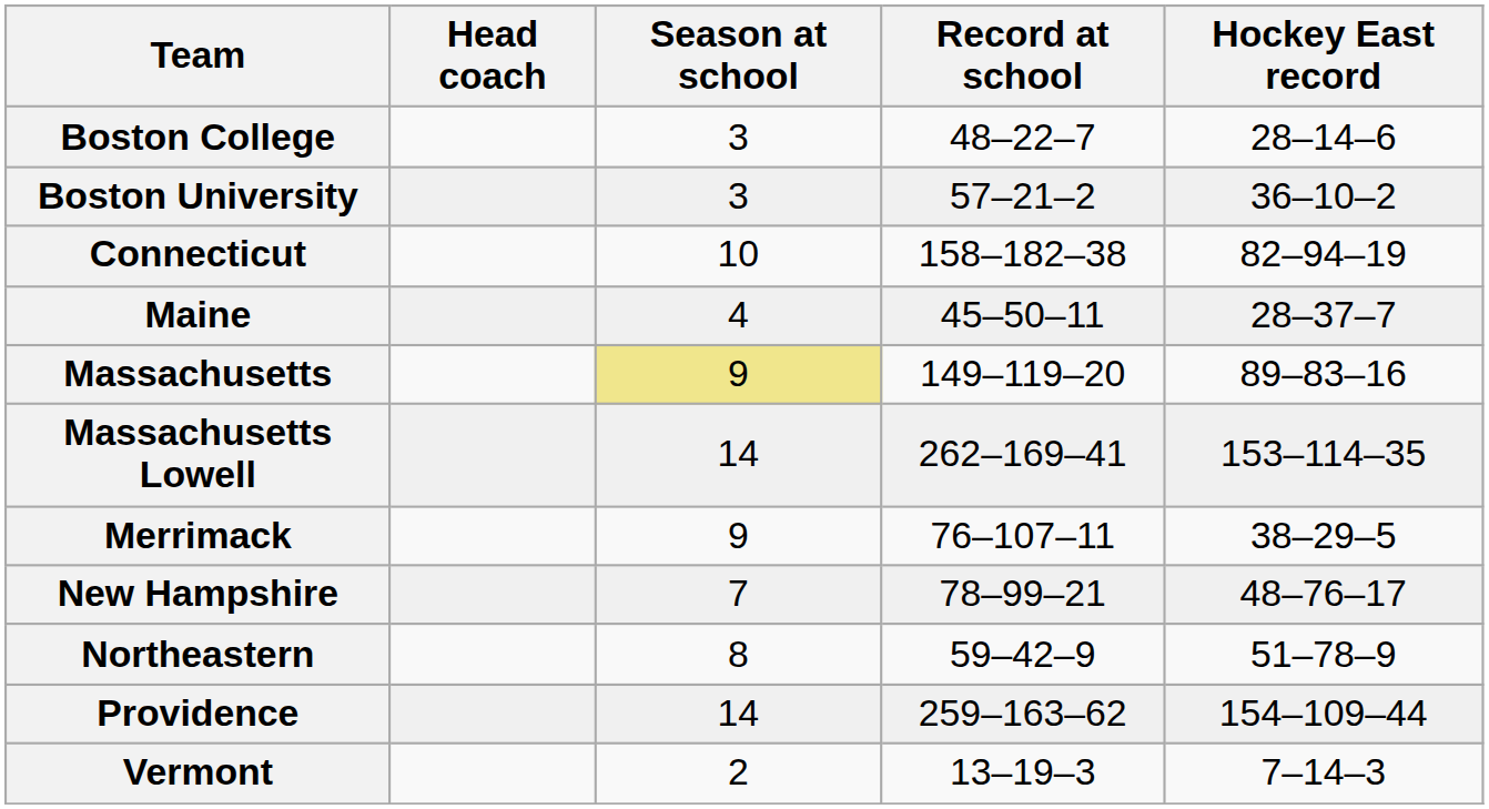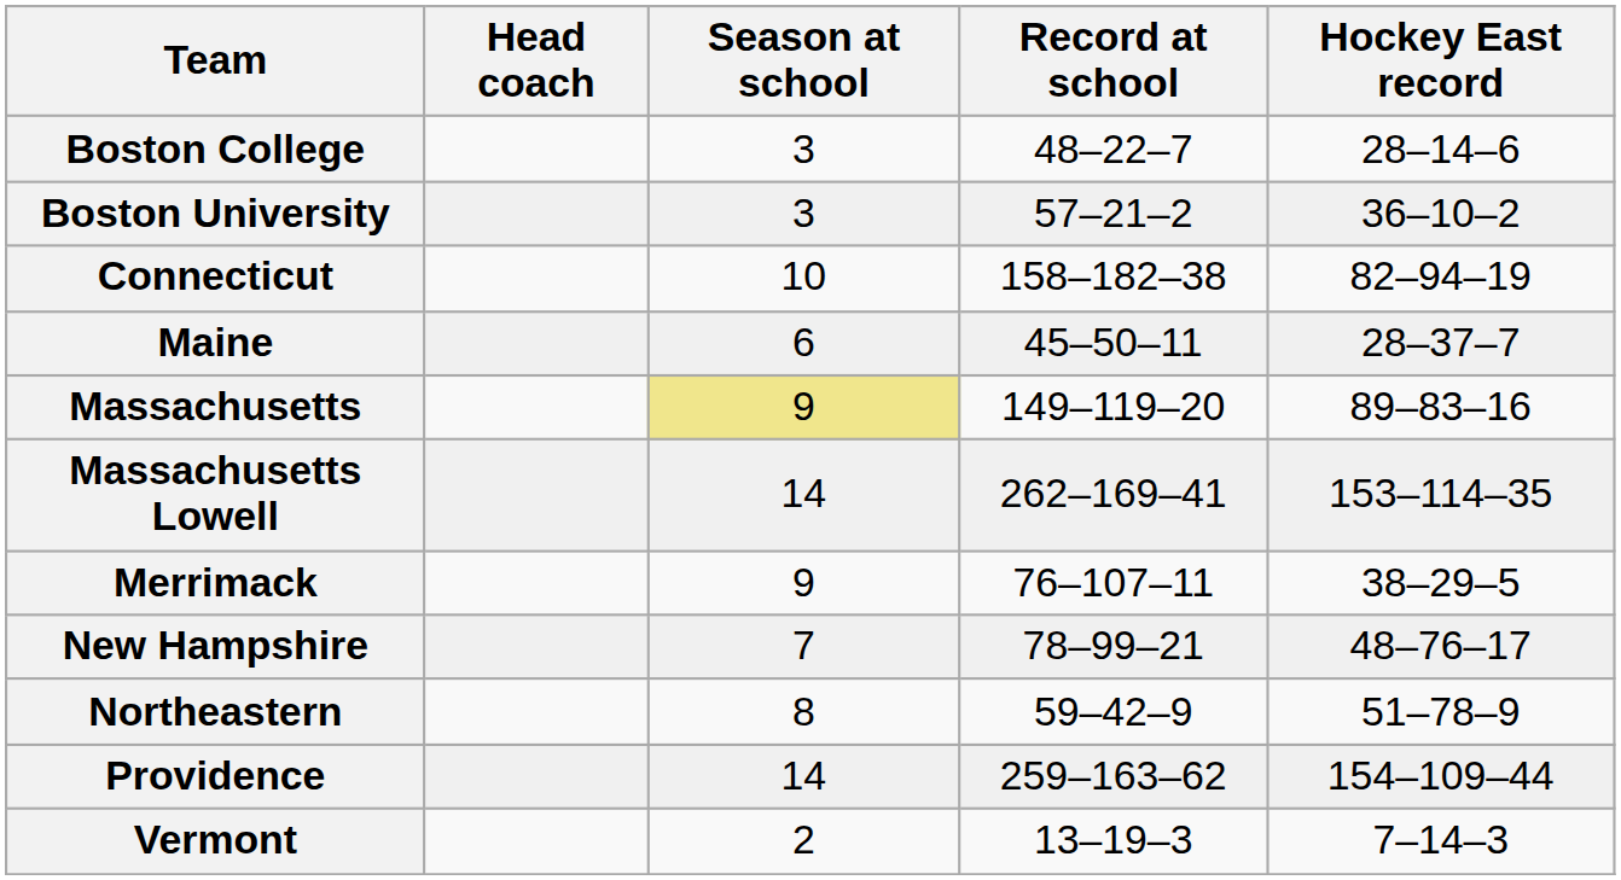Maine | Season at school: 4 -> 6
